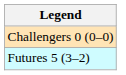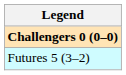row 2 | column 1: normal -> bold
